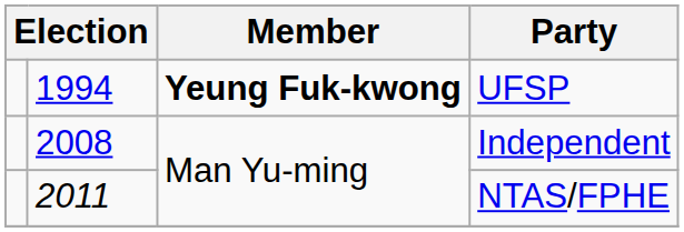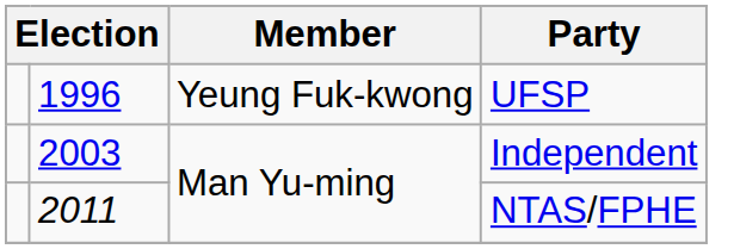UFSP | column 2: 1994 -> 1996
UFSP | Member: bold -> normal
Independent | column 2: 2008 -> 2003
